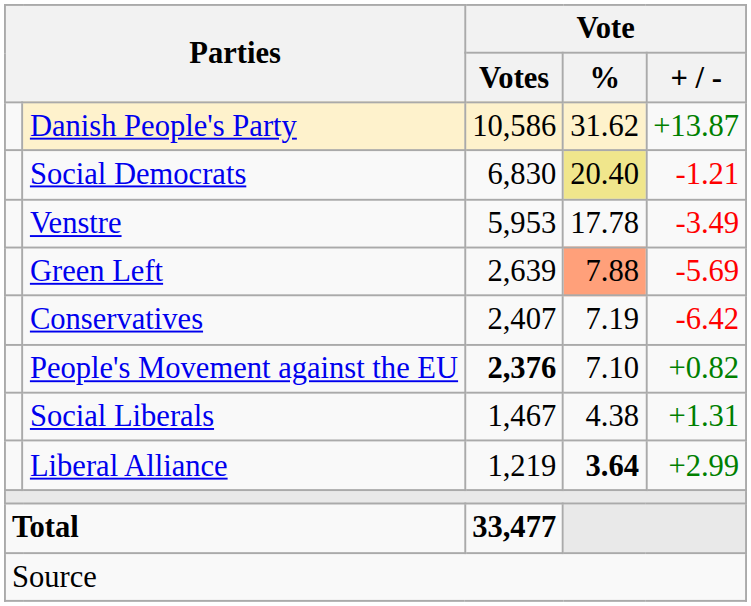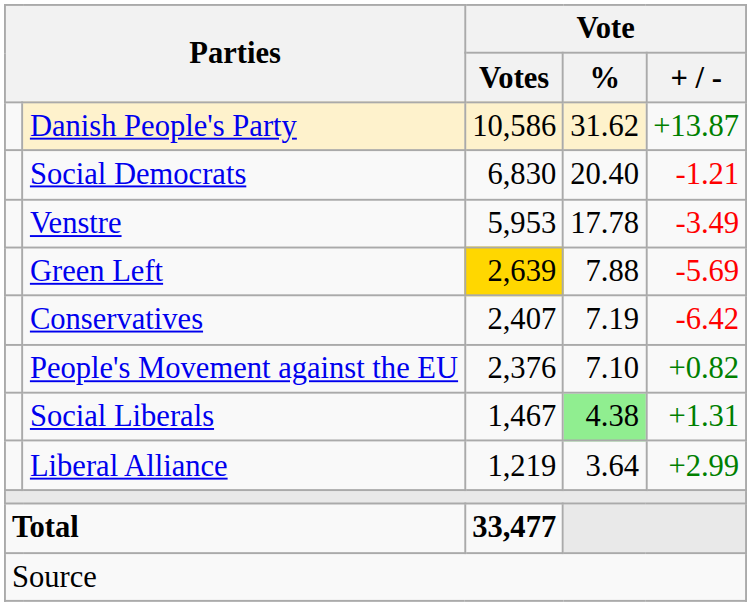Social Democrats | Vote / %: khaki background -> no background
Green Left | Vote / Votes: no background -> gold background
Green Left | Vote / %: lightsalmon background -> no background
People's Movement against the EU | Vote / Votes: bold -> normal
Social Liberals | Vote / %: no background -> lightgreen background
Liberal Alliance | Vote / %: bold -> normal
